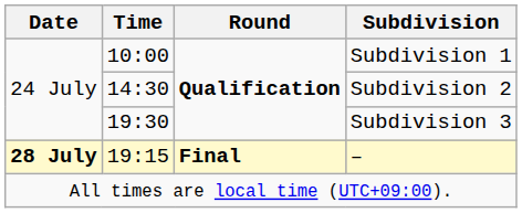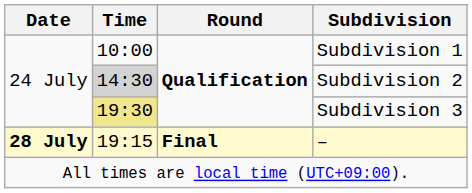Subdivision 2 | Time: no background -> lightgrey background
Subdivision 3 | Time: no background -> khaki background
